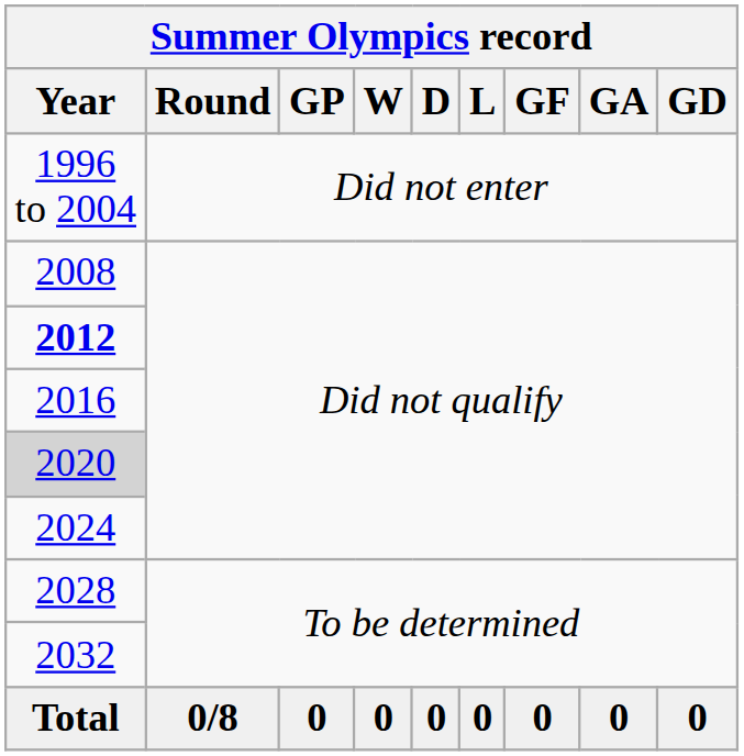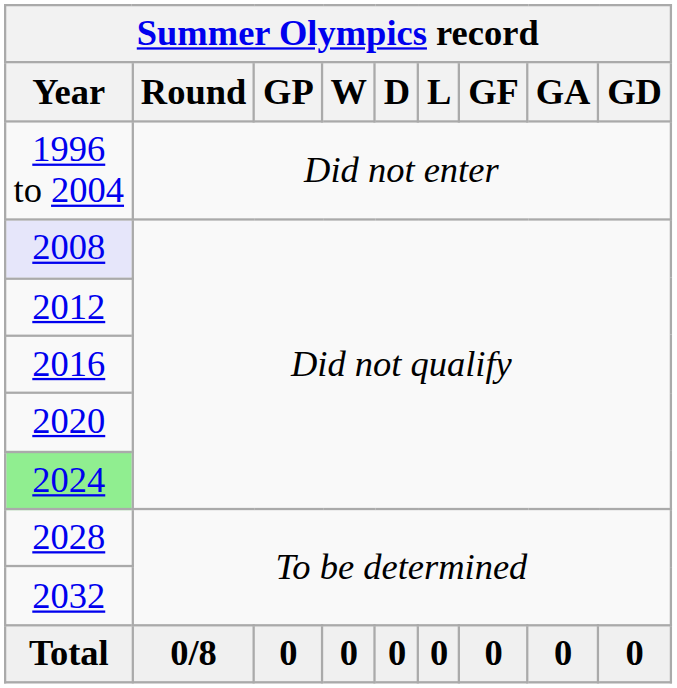2008 | Year: no background -> lavender background
2012 | Year: bold -> normal
2020 | Year: lightgrey background -> no background
2024 | Year: no background -> lightgreen background
